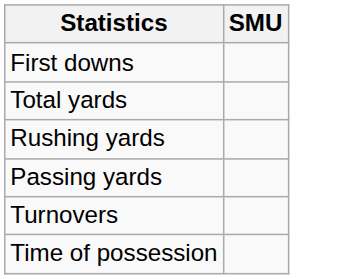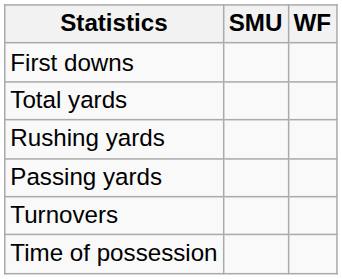+ column: WF
